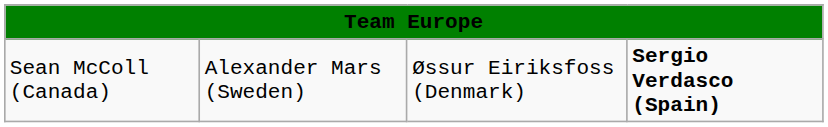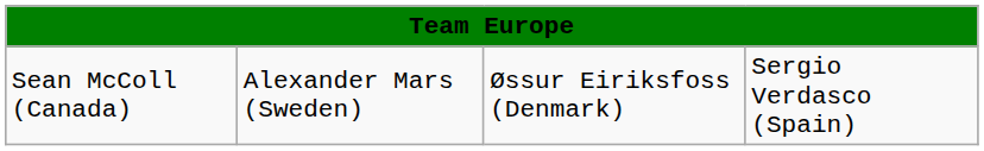Sean McColl (Canada) | column 4: bold -> normal
